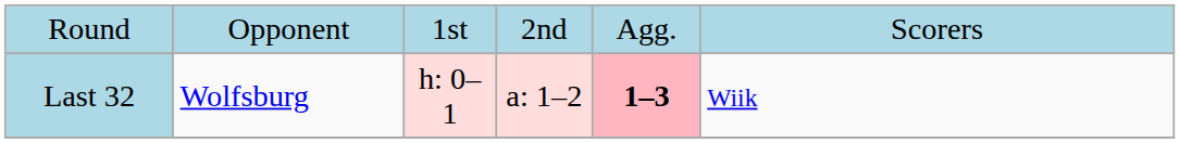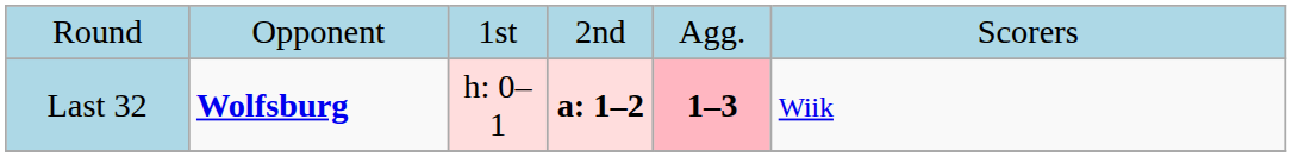Last 32 | column 2: normal -> bold
Last 32 | column 4: normal -> bold
